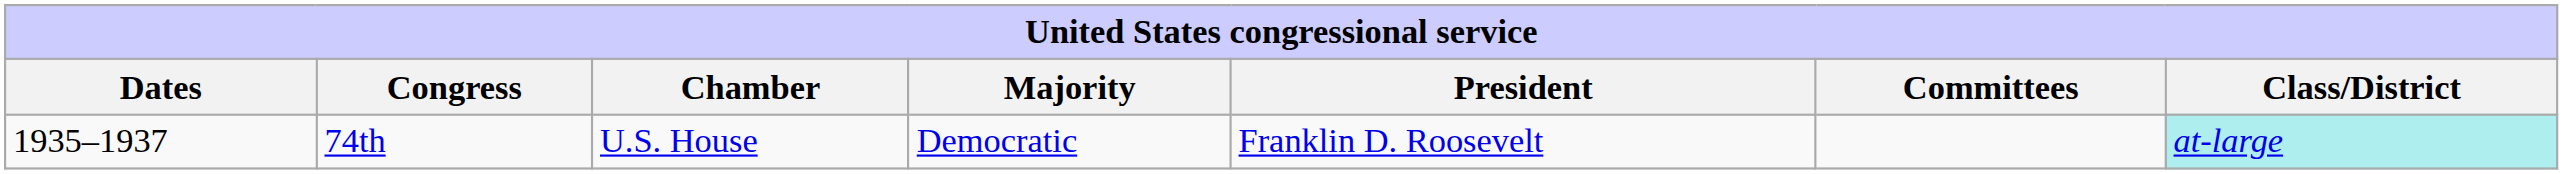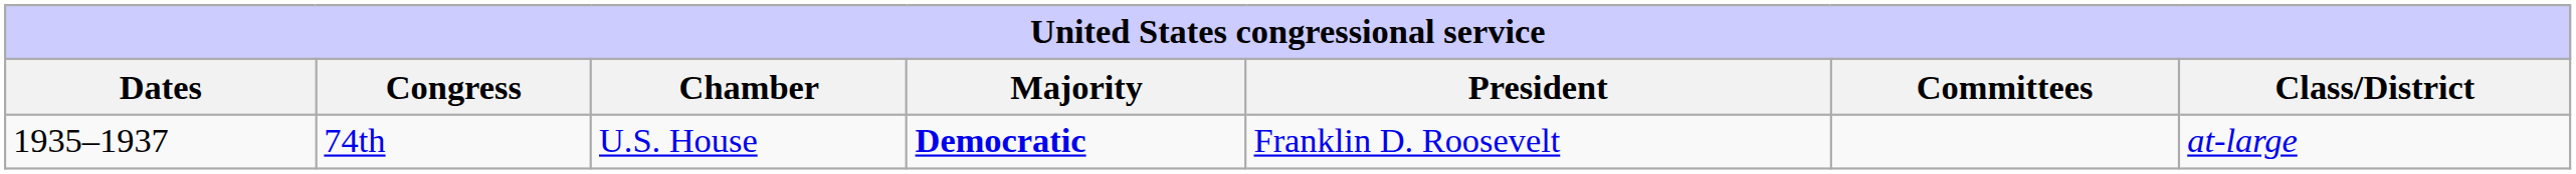74th | Majority: normal -> bold
74th | Class/District: paleturquoise background -> no background
